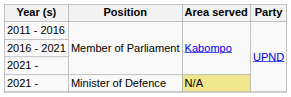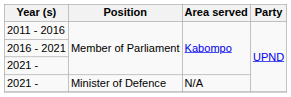2021 - / Minister of Defence | Area served: khaki background -> no background
